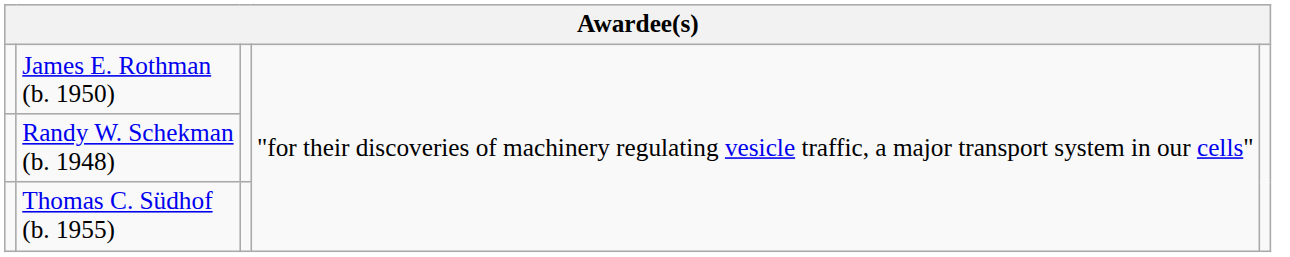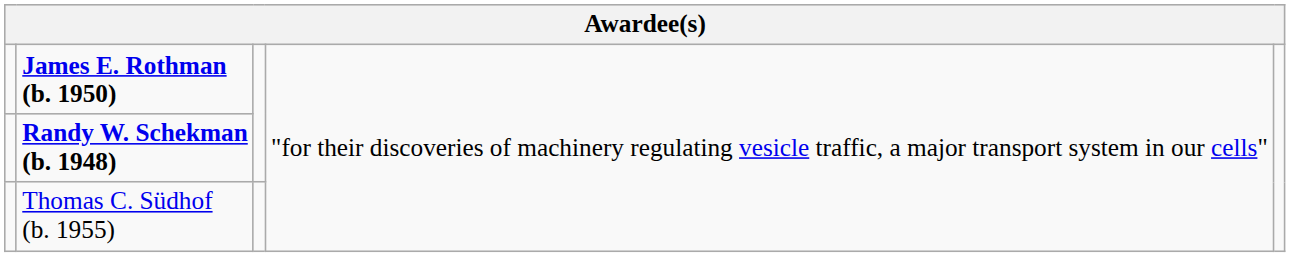James E. Rothman (b. 1950) | column 2: normal -> bold
Randy W. Schekman (b. 1948) | column 2: normal -> bold
